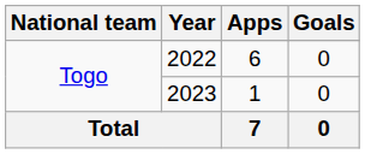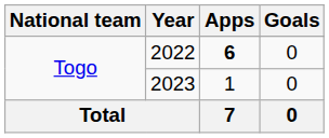2022 | Apps: normal -> bold
